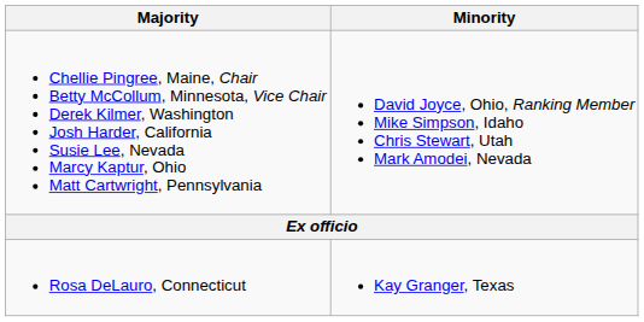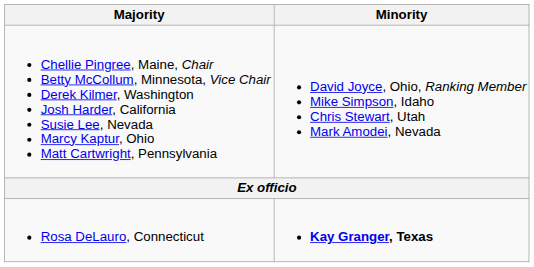Rosa DeLauro, Connecticut | Minority: normal -> bold
